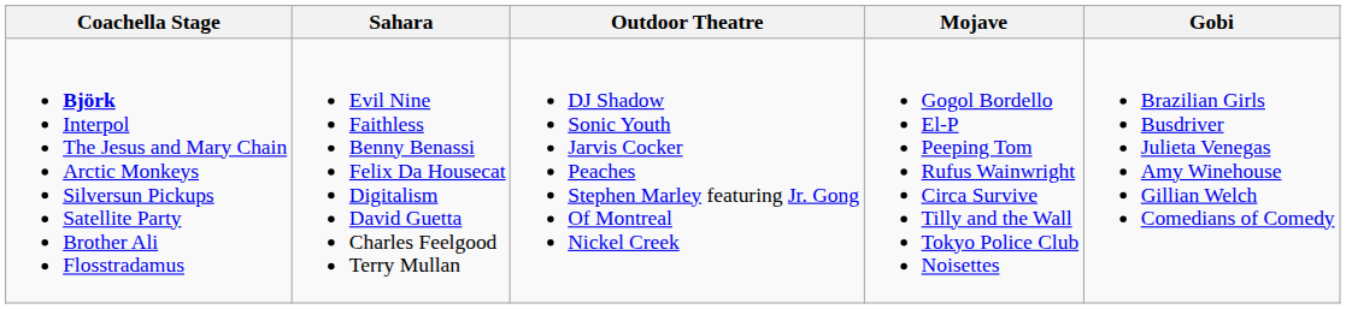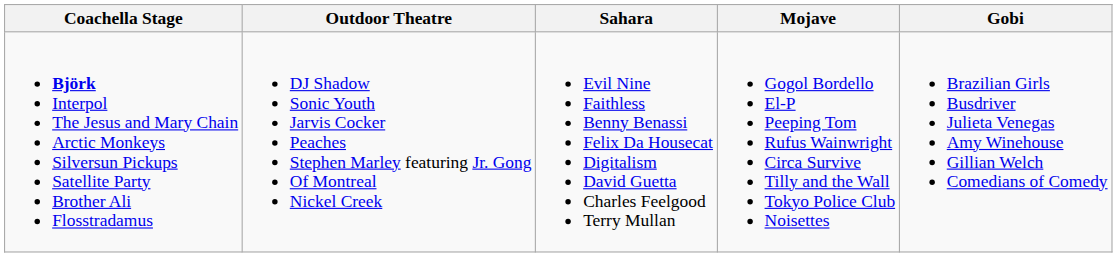columns swapped: Outdoor Theatre <-> Sahara
